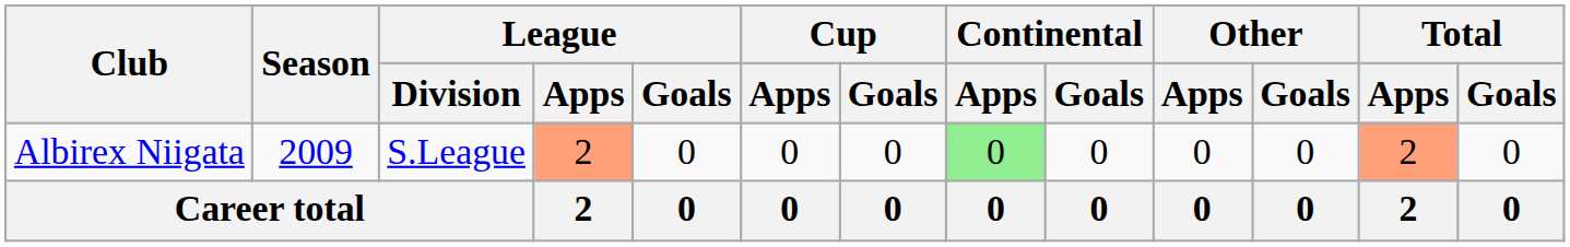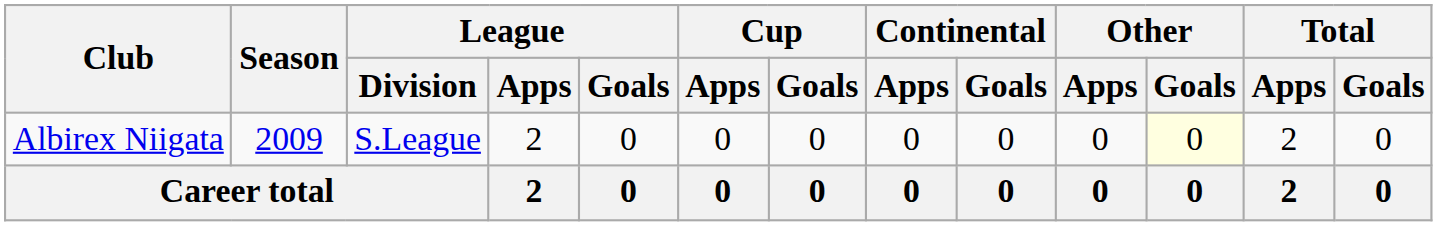Albirex Niigata | League / Apps: lightsalmon background -> no background
Albirex Niigata | Continental / Apps: lightgreen background -> no background
Albirex Niigata | Other / Goals: no background -> lightyellow background
Albirex Niigata | Total / Apps: lightsalmon background -> no background
